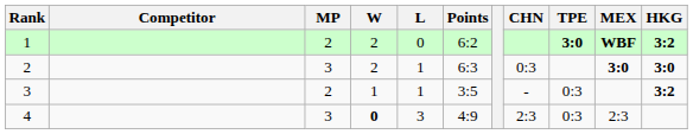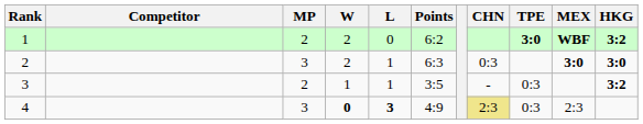4 | L: normal -> bold
4 | CHN: no background -> khaki background
